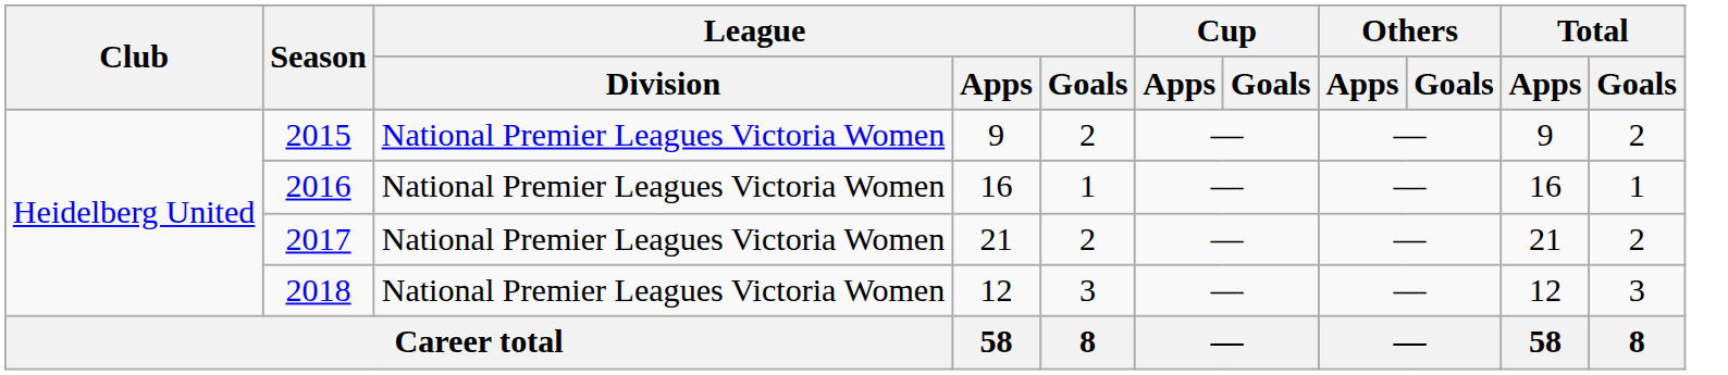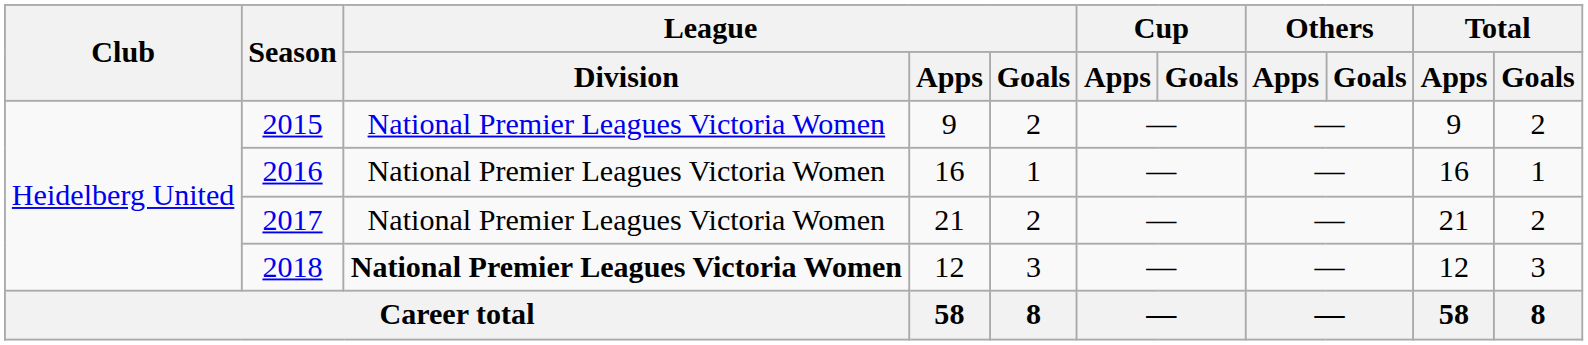2018 | League / Division: normal -> bold
